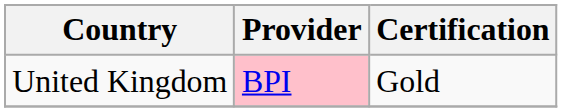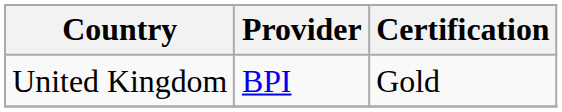United Kingdom | Provider: pink background -> no background
